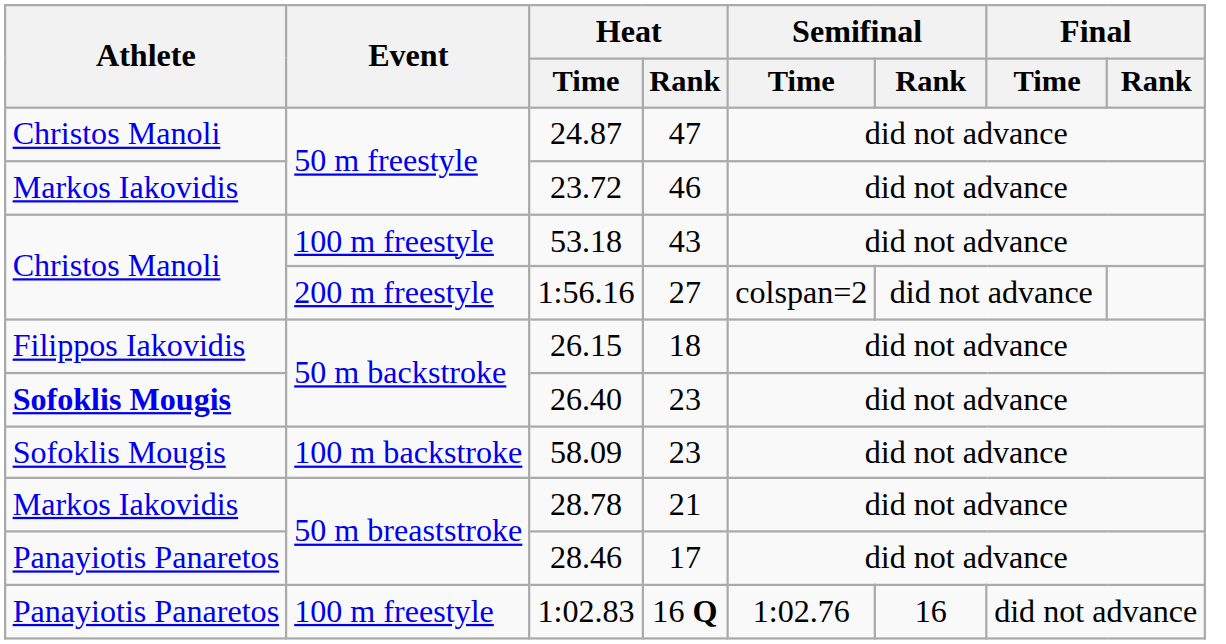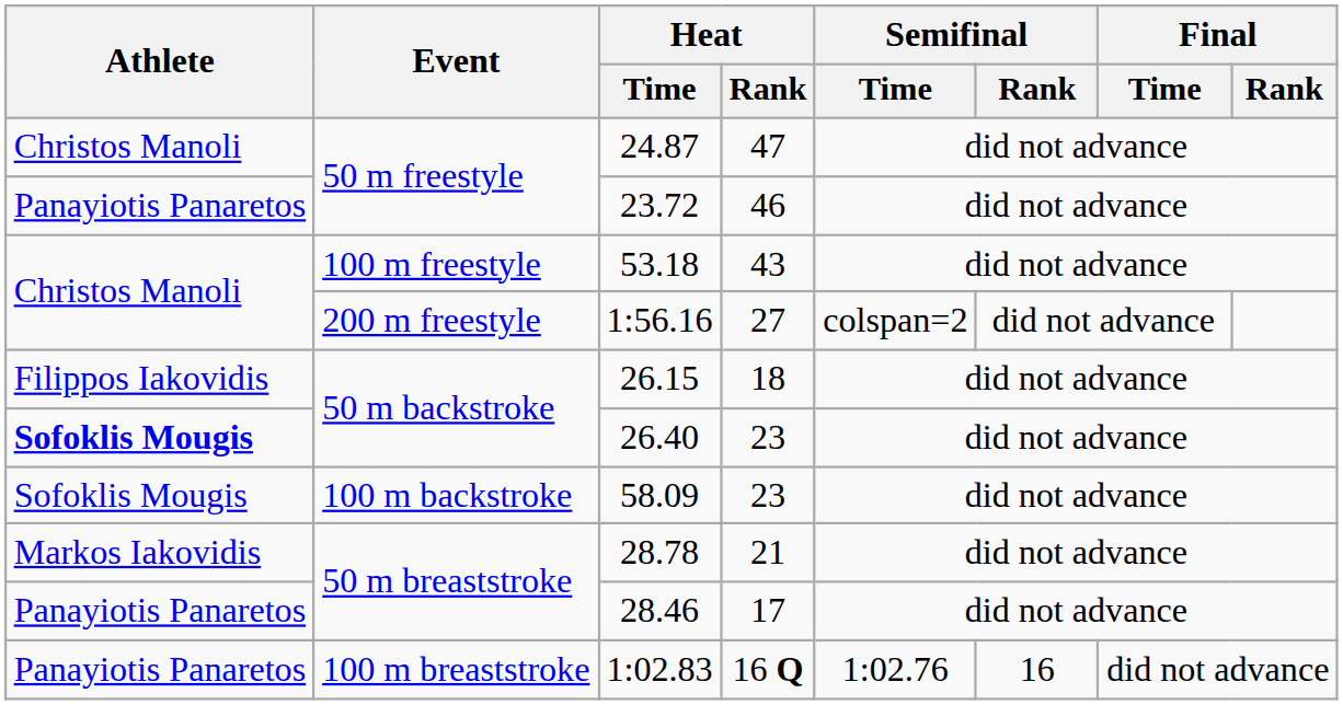23.72 | Athlete: Markos Iakovidis -> Panayiotis Panaretos
1:02.83 | Event: 100 m freestyle -> 100 m breaststroke
